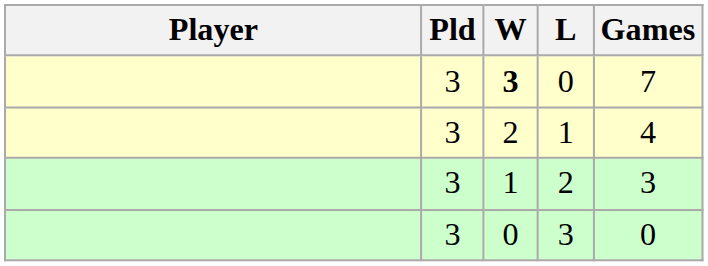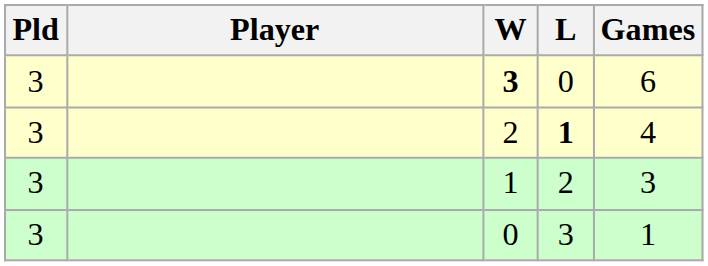columns swapped: Player <-> Pld
row 2 | Games: 7 -> 6
row 3 | L: normal -> bold
row 5 | Games: 0 -> 1
